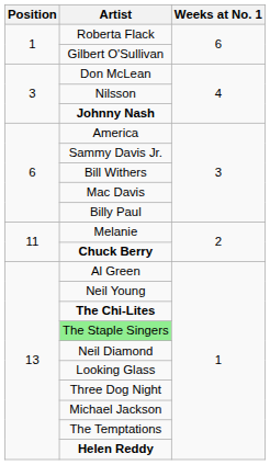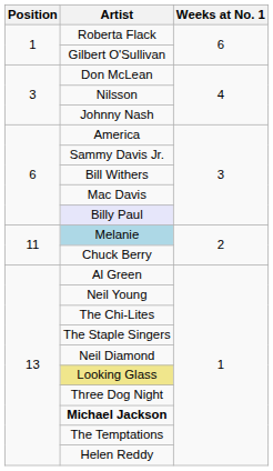Johnny Nash | Artist: bold -> normal
Billy Paul | Artist: no background -> lavender background
Melanie | Artist: no background -> lightblue background
Chuck Berry | Artist: bold -> normal
The Chi-Lites | Artist: bold -> normal
The Staple Singers | Artist: lightgreen background -> no background
Looking Glass | Artist: no background -> khaki background
Michael Jackson | Artist: normal -> bold
Helen Reddy | Artist: bold -> normal
